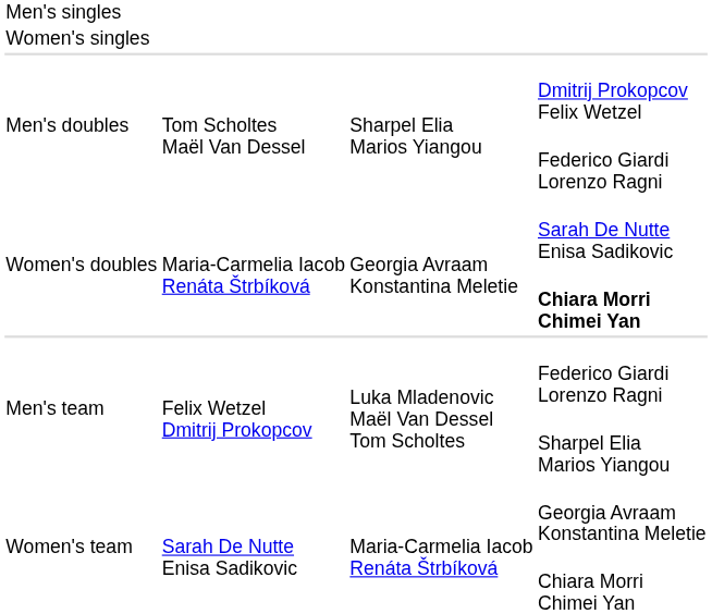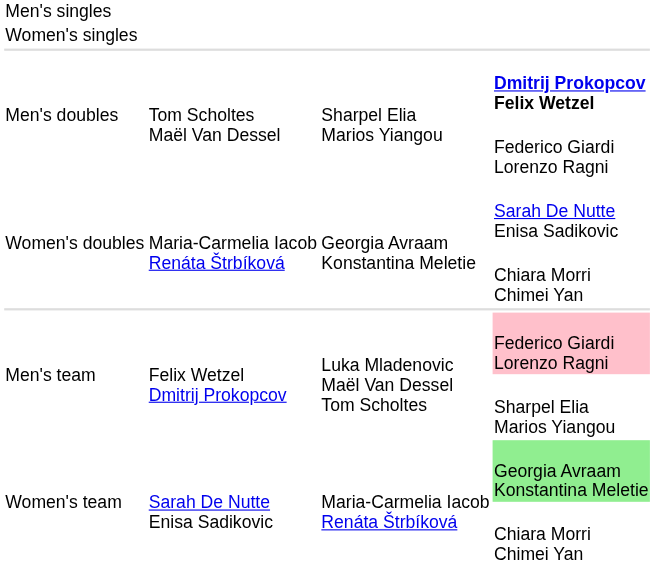Men's doubles / Dmitrij Prokopcov Felix Wetzel | column 4: normal -> bold
Women's doubles / Chiara Morri Chimei Yan | column 4: bold -> normal
Men's team / Federico Giardi Lorenzo Ragni | column 4: no background -> pink background
Women's team / Georgia Avraam Konstantina Meletie | column 4: no background -> lightgreen background
